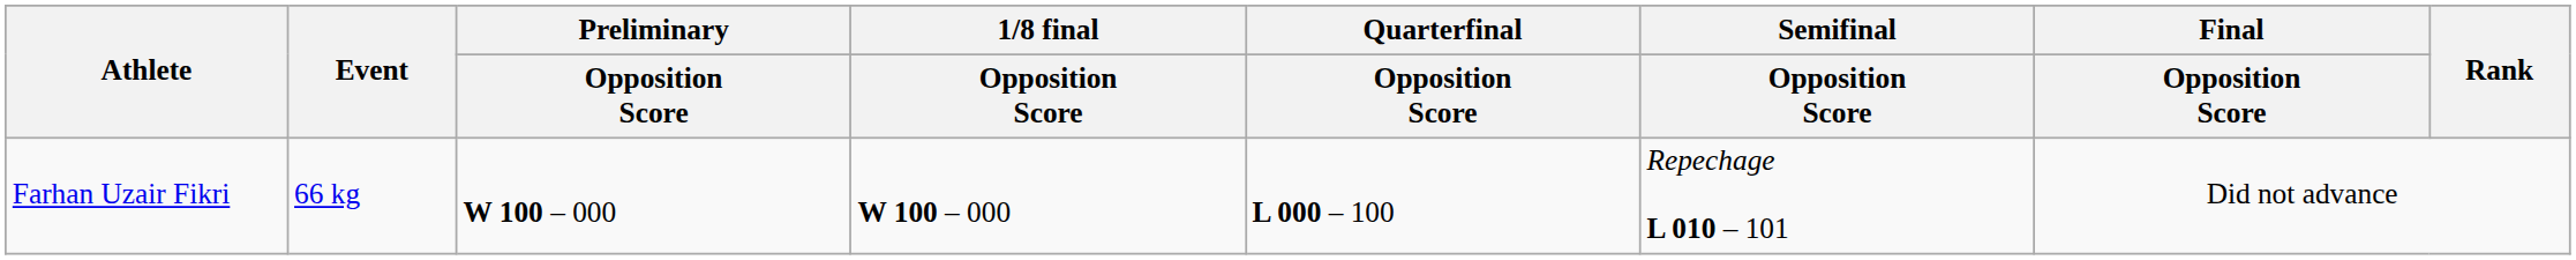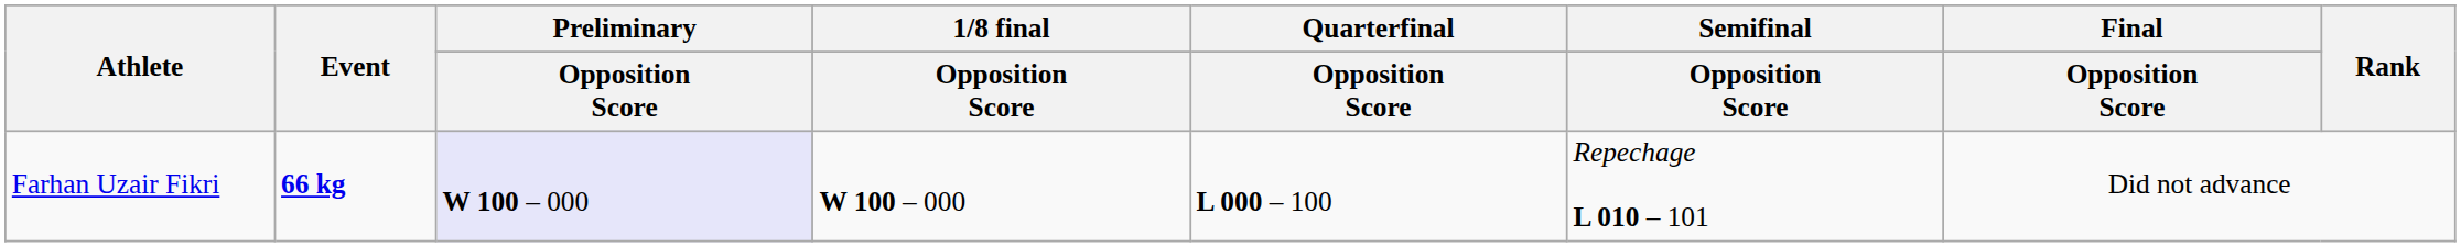Farhan Uzair Fikri | Event: normal -> bold
Farhan Uzair Fikri | Preliminary / Opposition Score: no background -> lavender background
